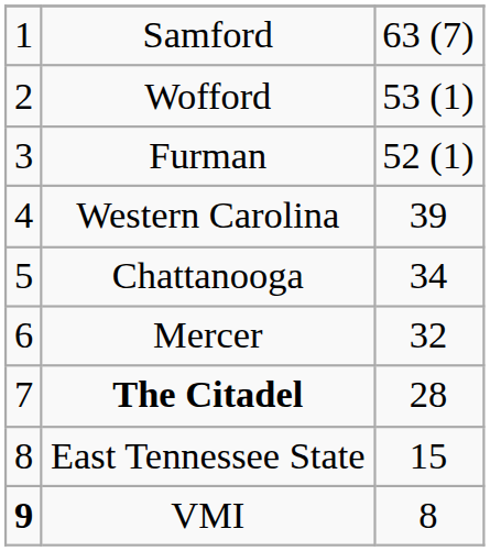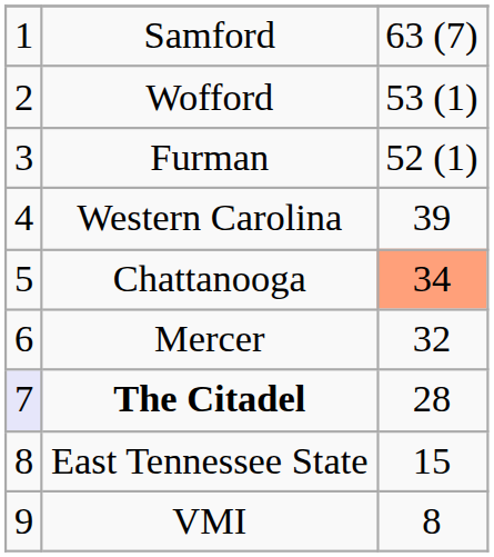Chattanooga | column 3: no background -> lightsalmon background
The Citadel | column 1: no background -> lavender background
VMI | column 1: bold -> normal
